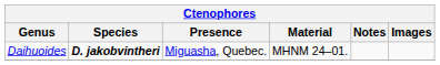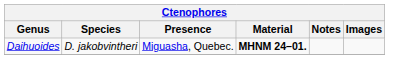Daihuoides | Species: bold -> normal
Daihuoides | Material: normal -> bold
